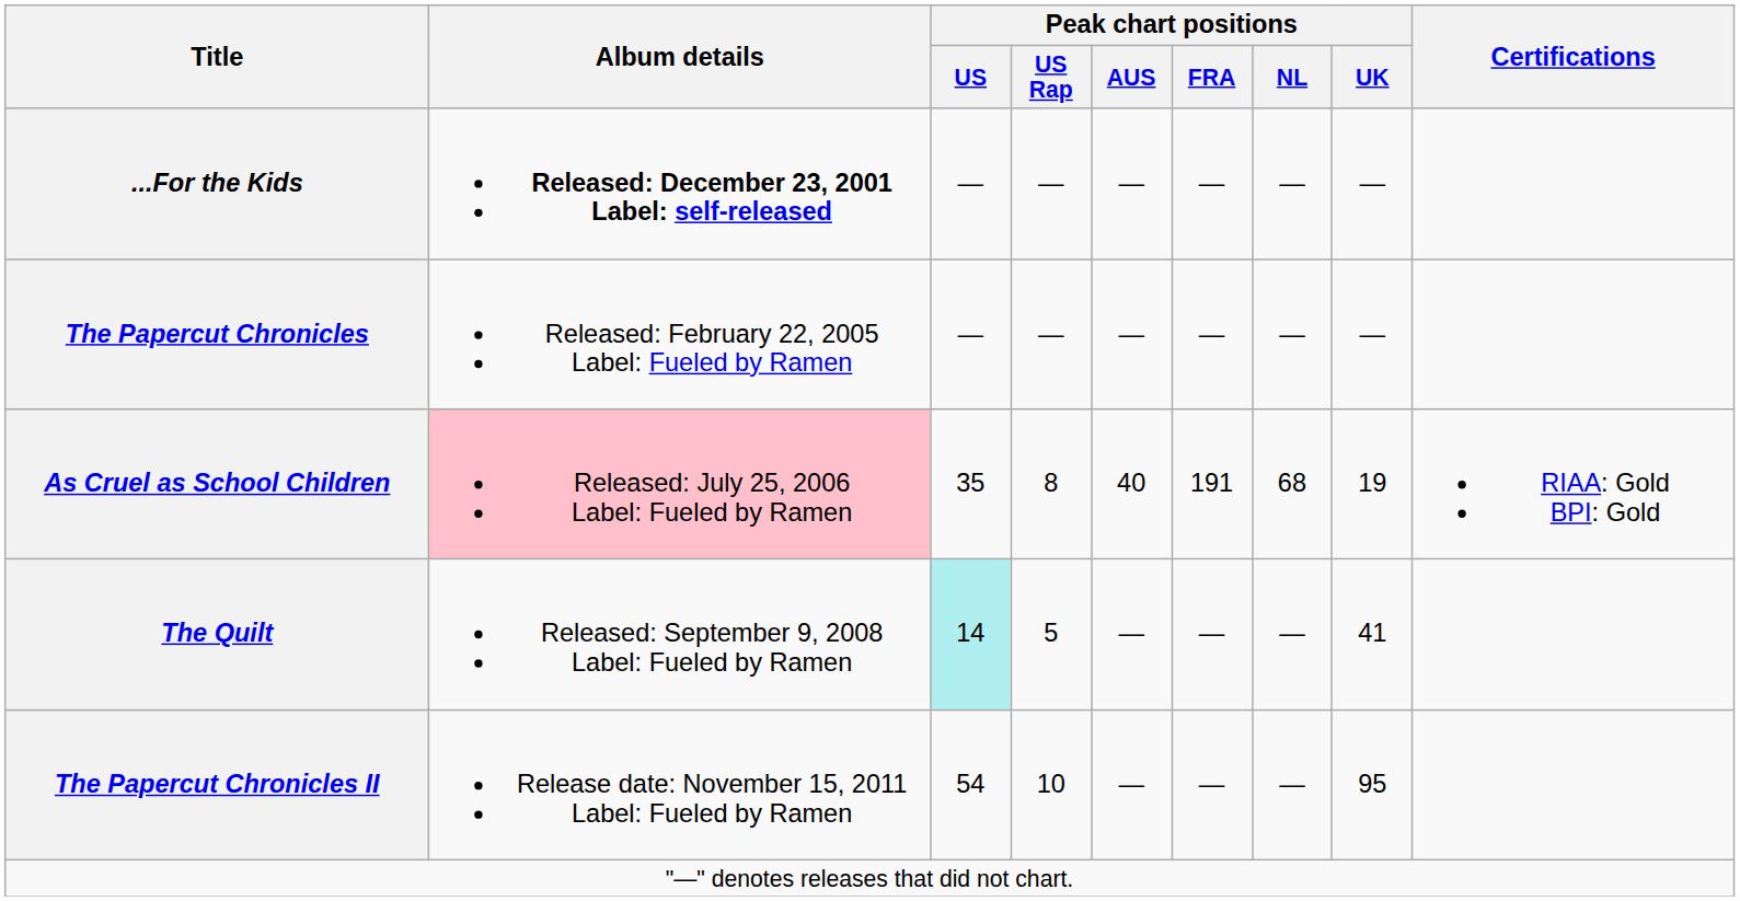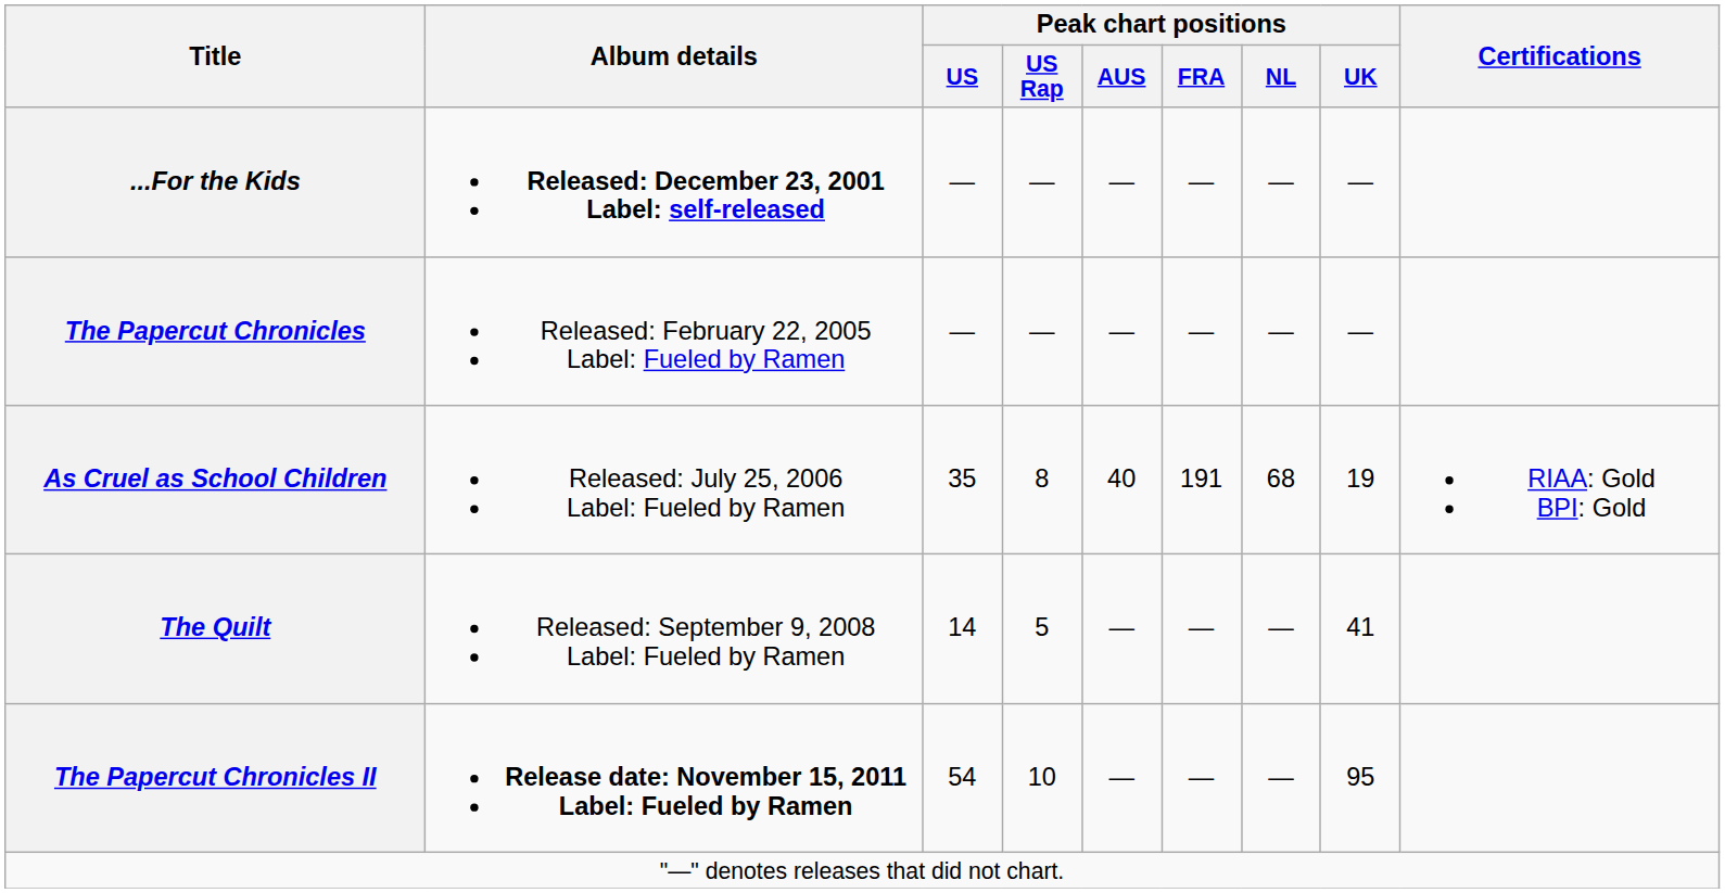As Cruel as School Children | Album details: pink background -> no background
The Quilt | Peak chart positions / US: paleturquoise background -> no background
The Papercut Chronicles II | Album details: normal -> bold
